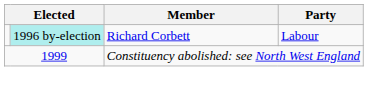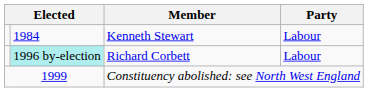+ row: 1984 | Kenneth Stewart | Labour
